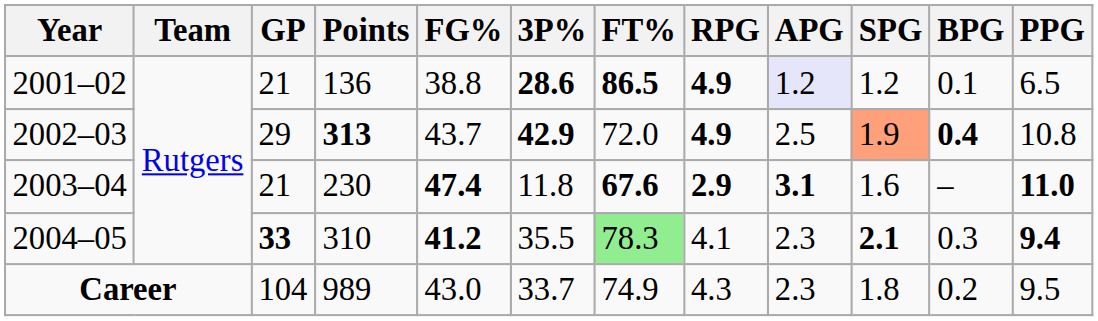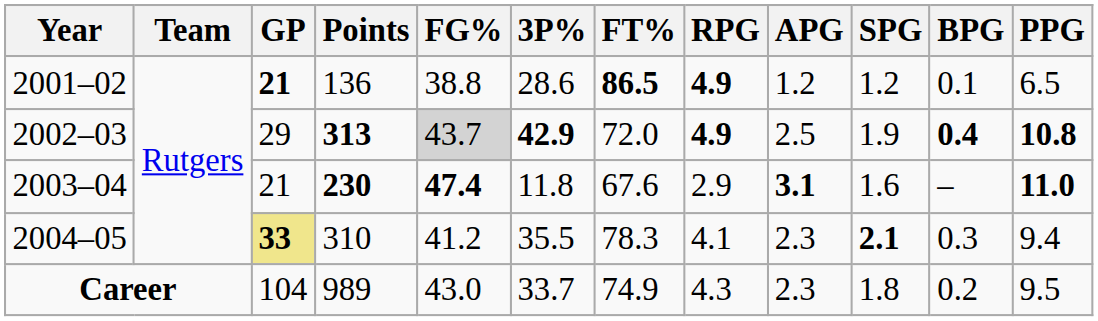2001–02 | GP: normal -> bold
2001–02 | 3P%: bold -> normal
2001–02 | APG: lavender background -> no background
2002–03 | FG%: no background -> lightgrey background
2002–03 | SPG: lightsalmon background -> no background
2002–03 | PPG: normal -> bold
2003–04 | Points: normal -> bold
2003–04 | FT%: bold -> normal
2003–04 | RPG: bold -> normal
2004–05 | GP: no background -> khaki background
2004–05 | FG%: bold -> normal
2004–05 | FT%: lightgreen background -> no background
2004–05 | PPG: bold -> normal
